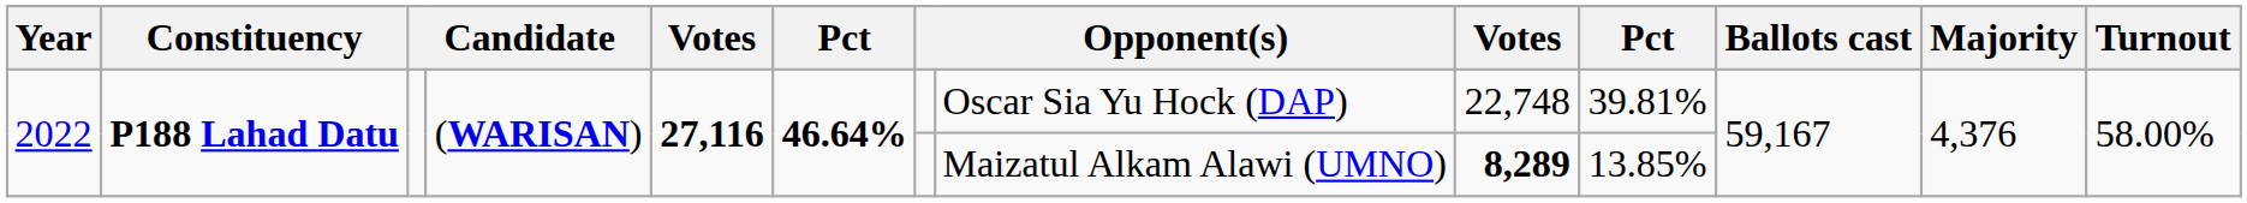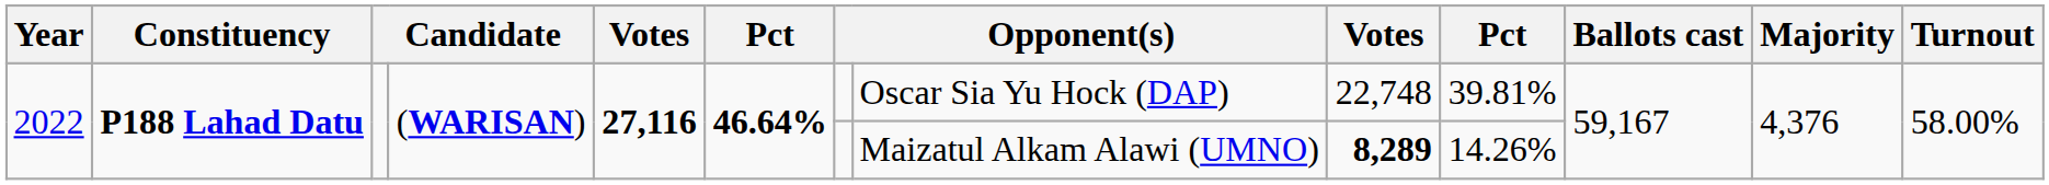row 3 | column 10: 13.85% -> 14.26%
